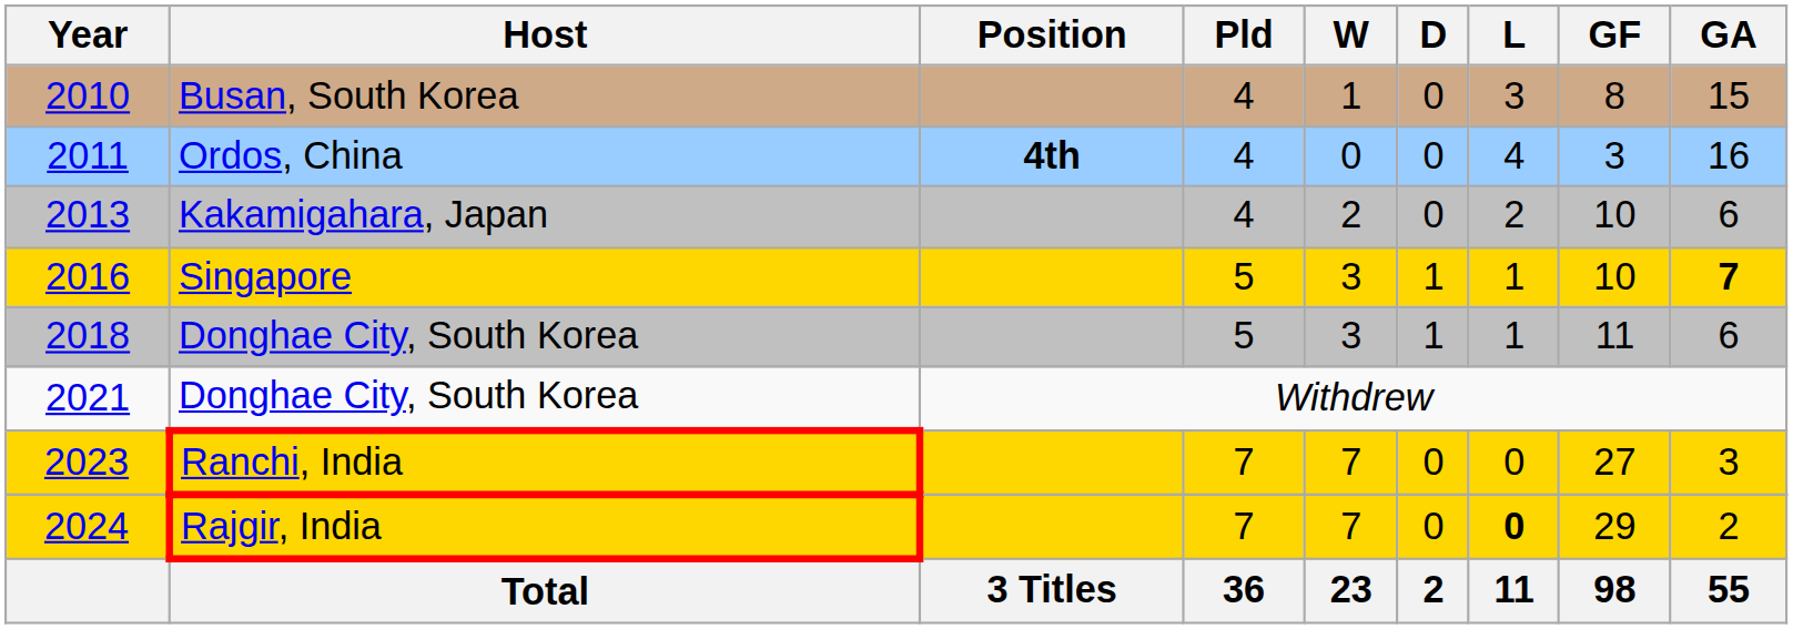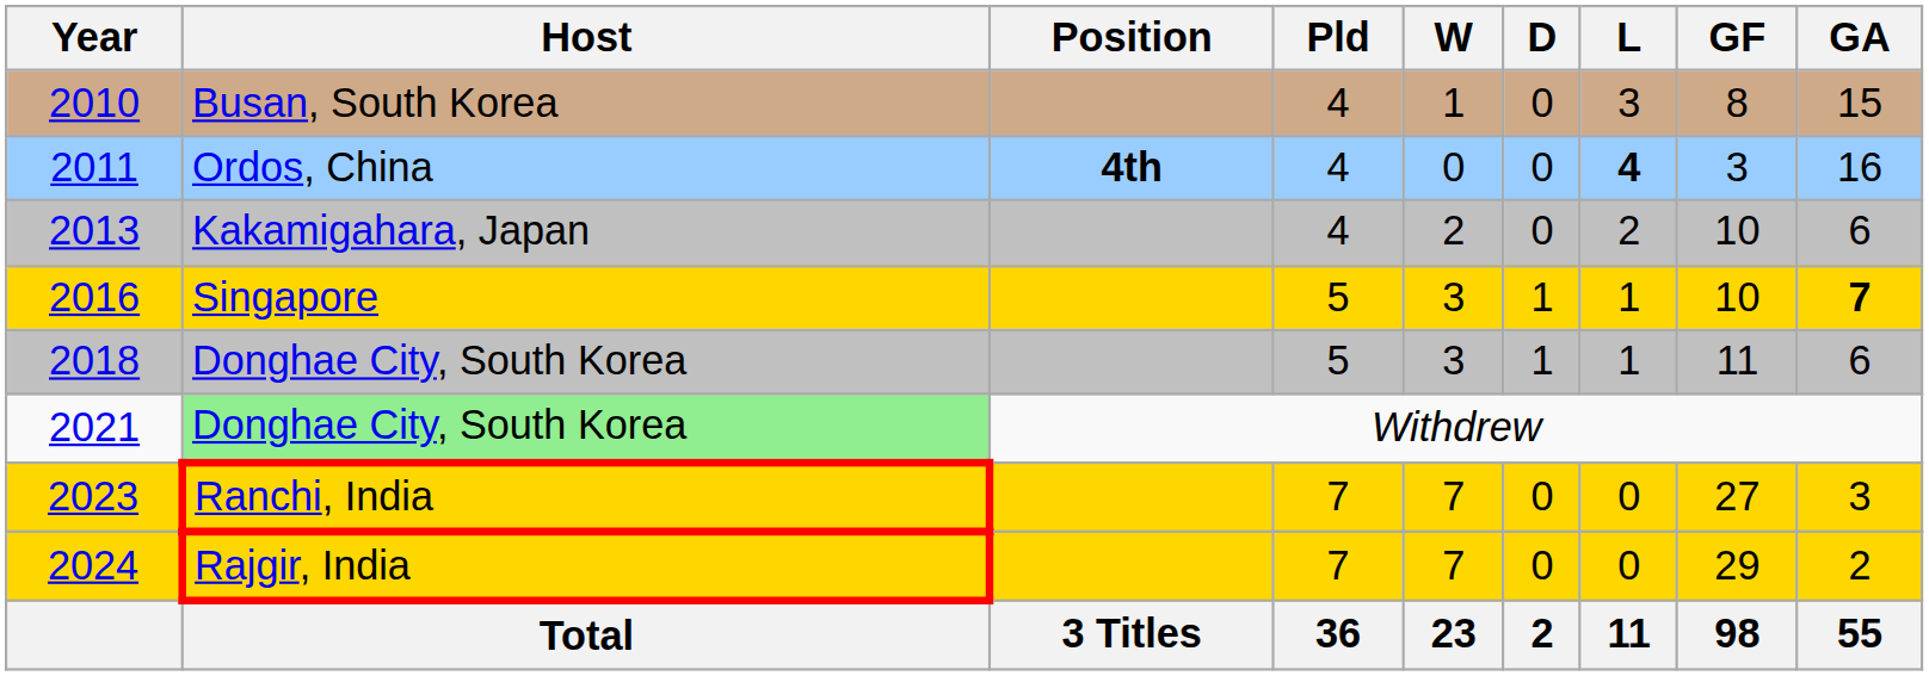2011 | L: normal -> bold
2021 | Host: no background -> lightgreen background
2024 | L: bold -> normal
